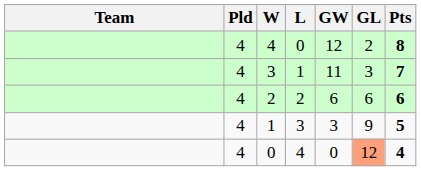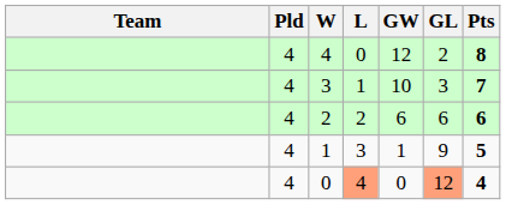row 3 | GW: 11 -> 10
row 5 | GW: 3 -> 1
row 6 | L: no background -> lightsalmon background
